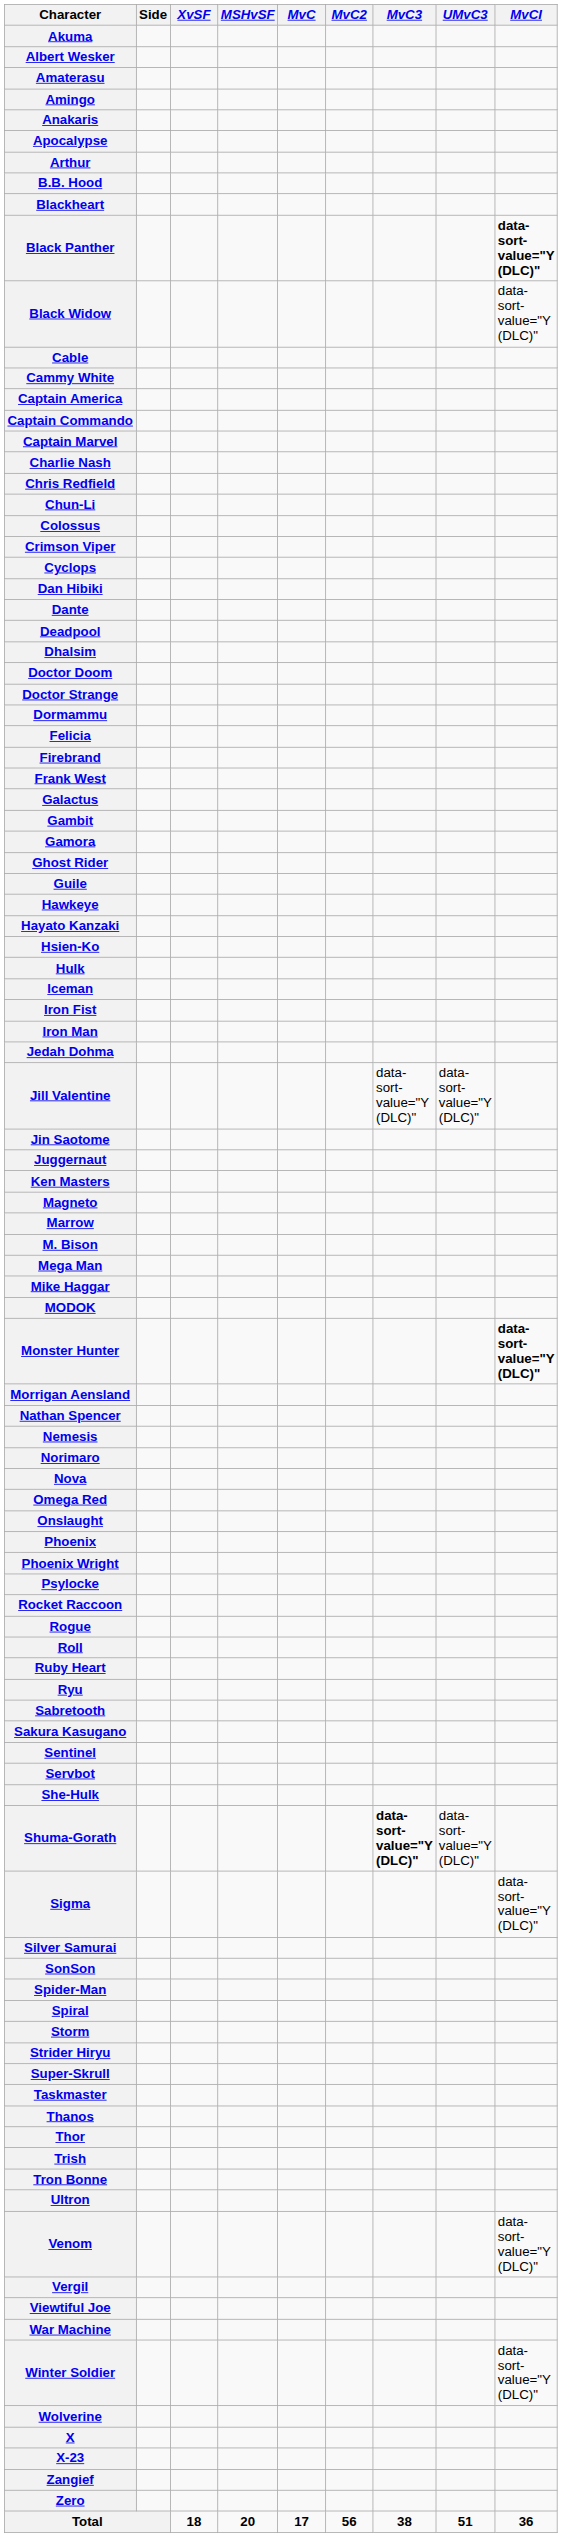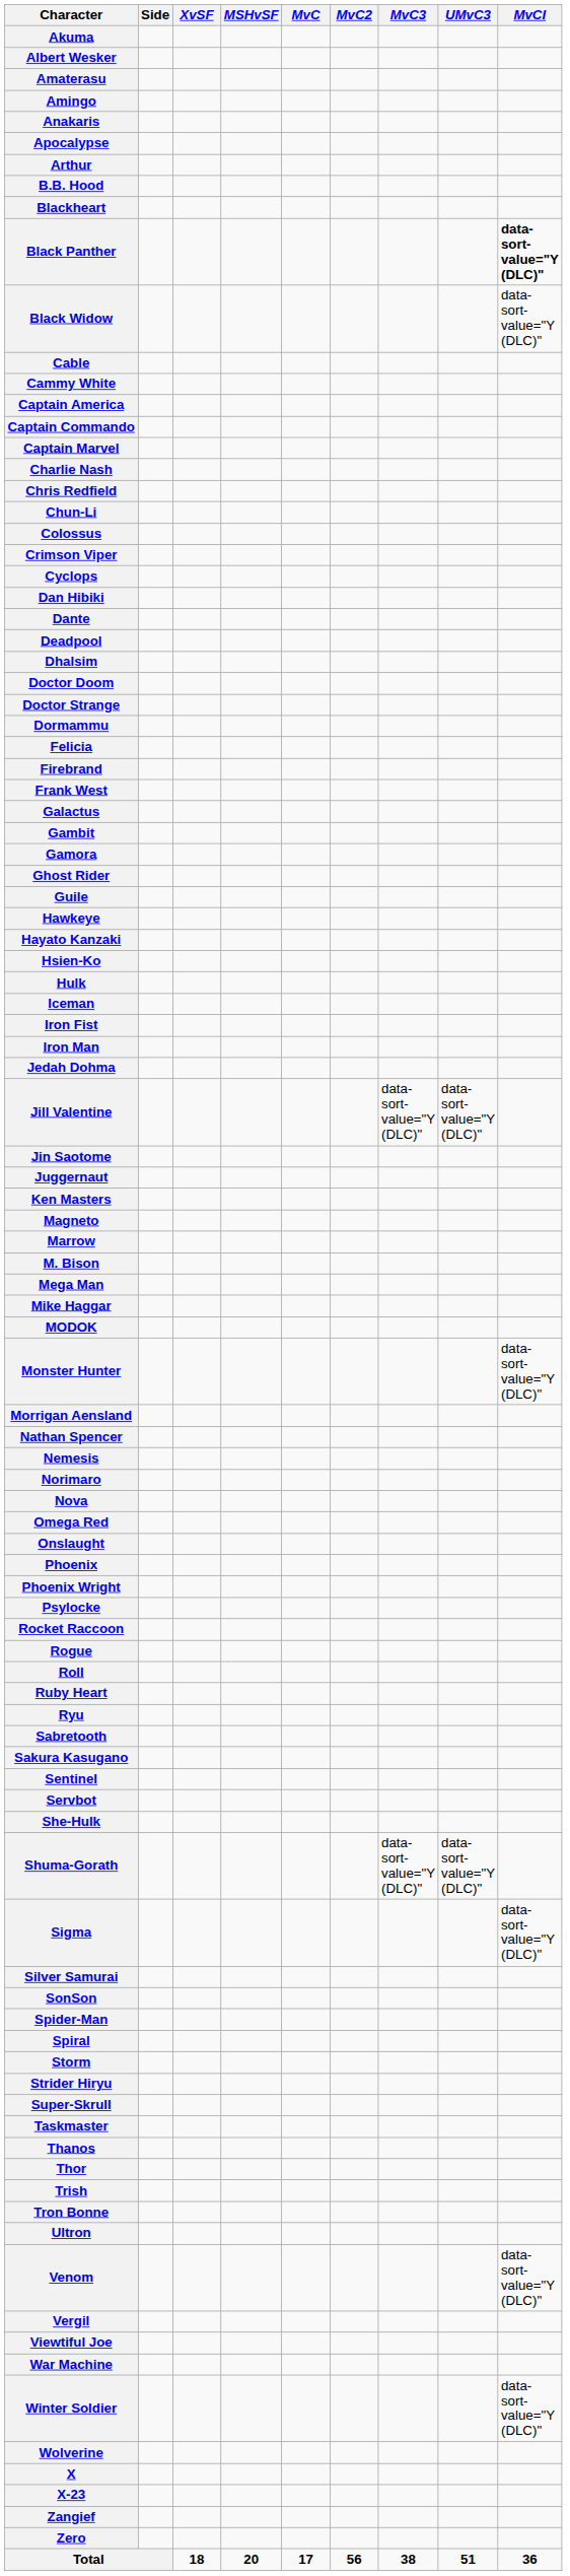Monster Hunter | MvCI: bold -> normal
Shuma-Gorath | MvC3: bold -> normal
